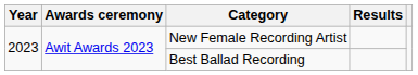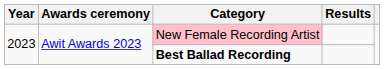New Female Recording Artist | Category: no background -> pink background
Best Ballad Recording | Category: normal -> bold
